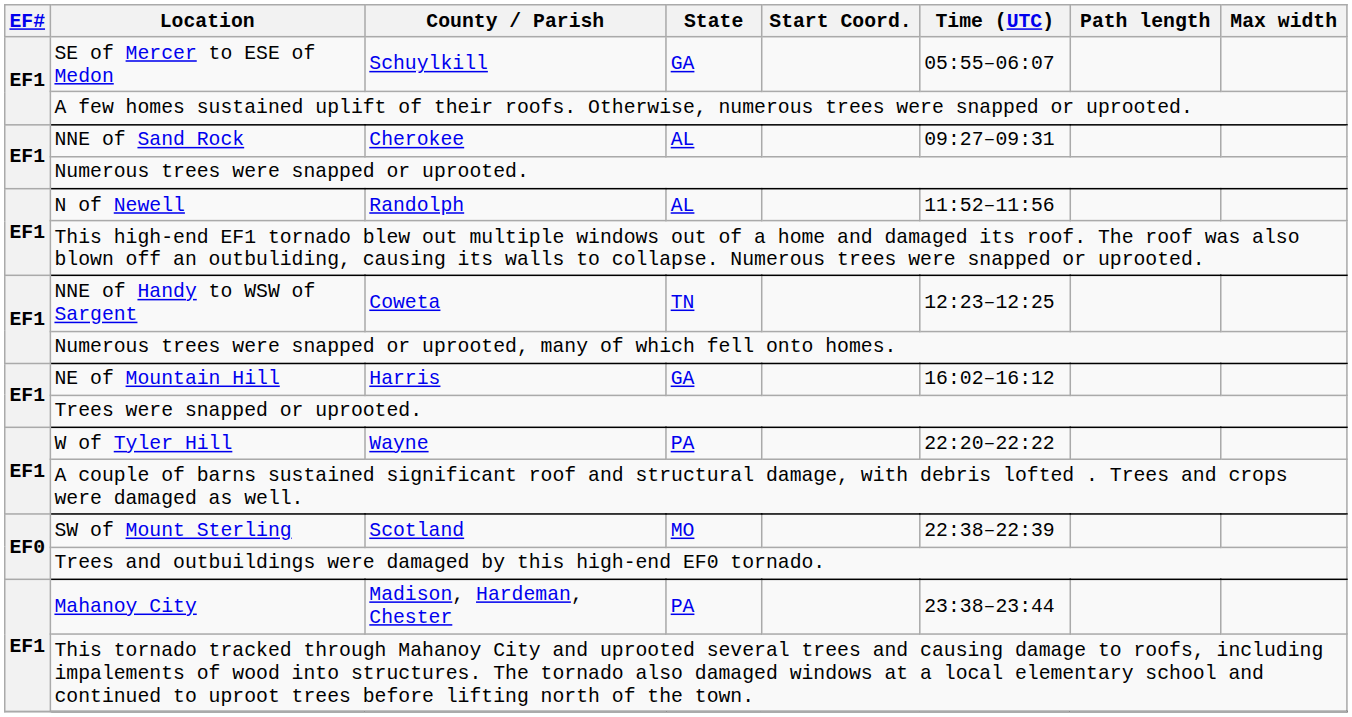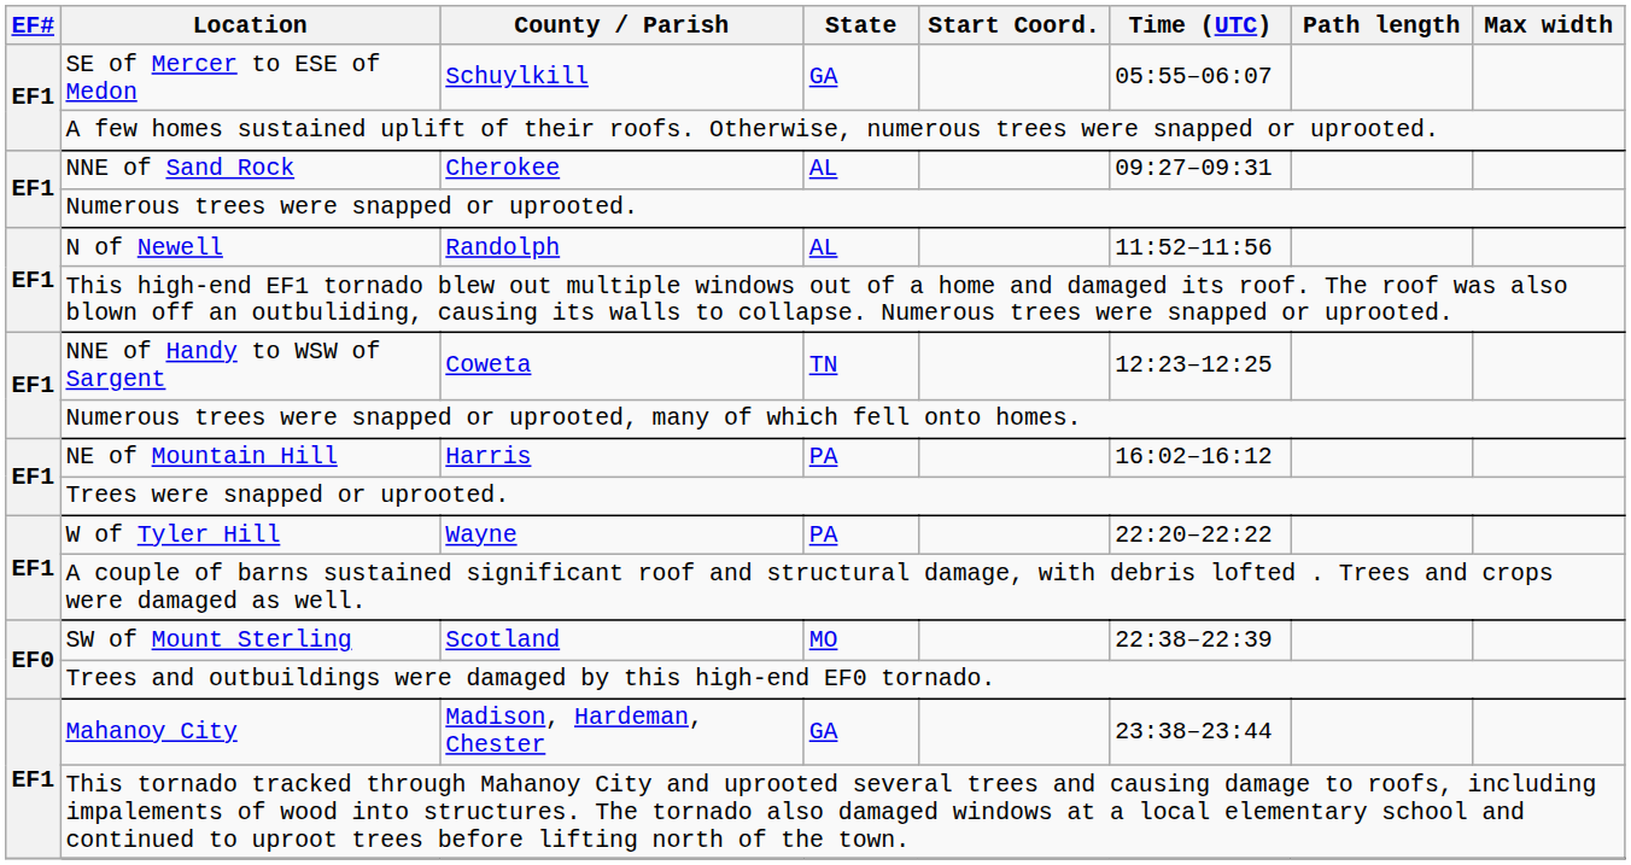NE of Mountain Hill | State: GA -> PA
Mahanoy City | State: PA -> GA
